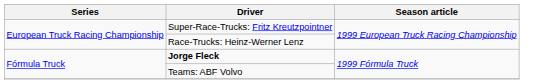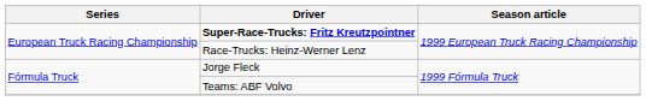Super-Race-Trucks: Fritz Kreutzpointner | Driver: normal -> bold
Jorge Fleck | Driver: bold -> normal
